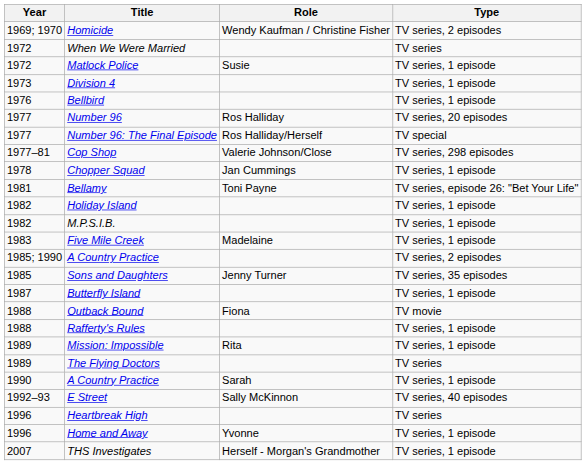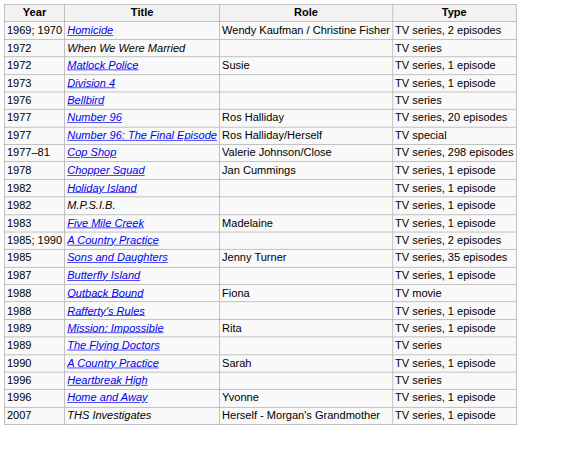Bellbird | Type: TV series, 1 episode -> TV series
- row: 1981 | Bellamy | Toni Payne | TV series, episode 26: "Bet Your Life"
- row: 1992–93 | E Street | Sally McKinnon | TV series, 40 episodes
